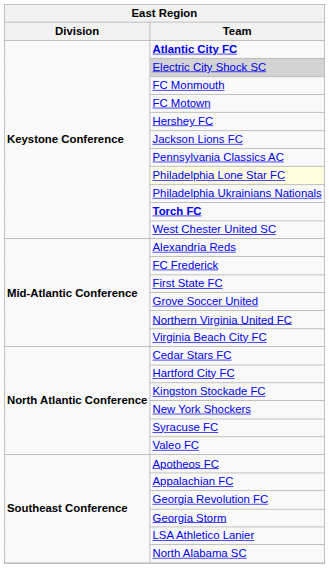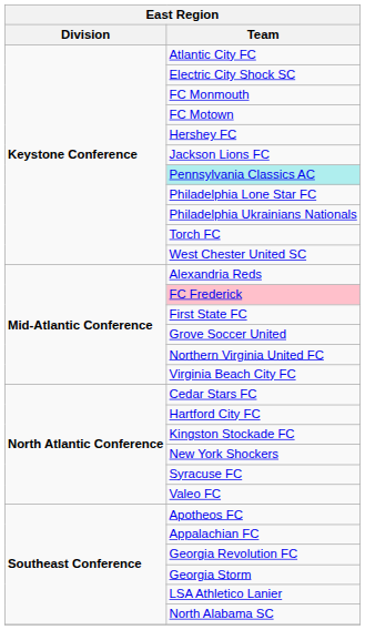Atlantic City FC | Team: bold -> normal
Electric City Shock SC | Team: lightgrey background -> no background
Pennsylvania Classics AC | Team: no background -> paleturquoise background
Philadelphia Lone Star FC | Team: lightyellow background -> no background
Torch FC | Team: bold -> normal
FC Frederick | Team: no background -> pink background
